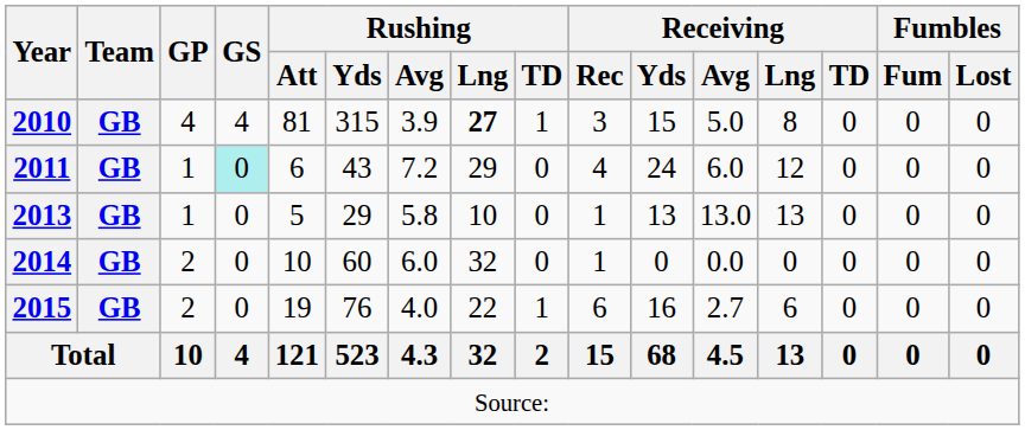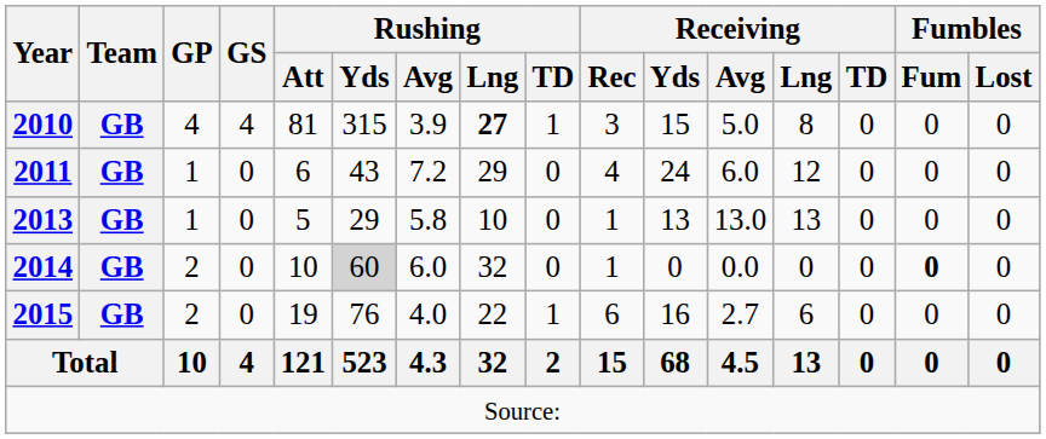2011 | GS: paleturquoise background -> no background
2014 | Rushing / Yds: no background -> lightgrey background
2014 | Fumbles / Fum: normal -> bold
